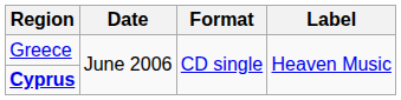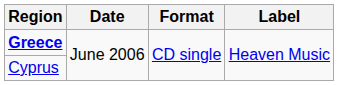Greece | Region: normal -> bold
Cyprus | Region: bold -> normal
